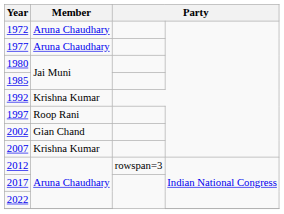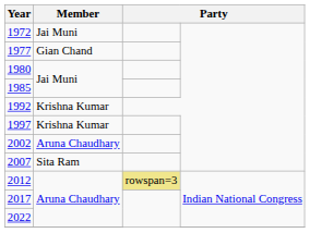1972 | Member: Aruna Chaudhary -> Jai Muni
1977 | Member: Aruna Chaudhary -> Gian Chand
1997 | Member: Roop Rani -> Krishna Kumar
2002 | Member: Gian Chand -> Aruna Chaudhary
2007 | Member: Krishna Kumar -> Sita Ram
2012 | column 3: no background -> khaki background
